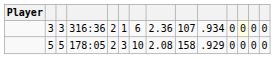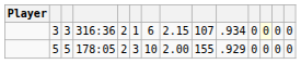row 2 | column 8: 2.36 -> 2.15
row 3 | column 8: 2.08 -> 2.00
row 3 | column 9: 158 -> 155
